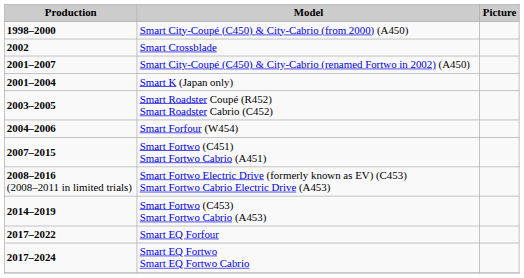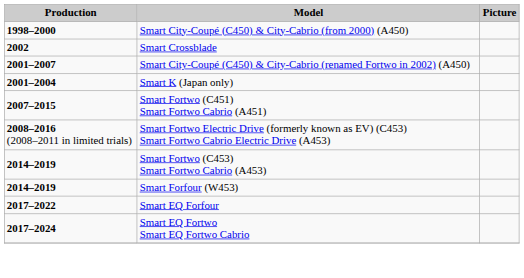- row: 2003–2005 | Smart Roadster Coupé (R452) Smart Roadster Cabrio (C452)
- row: 2004–2006 | Smart Forfour (W454)
+ row: 2014–2019 | Smart Forfour (W453)
